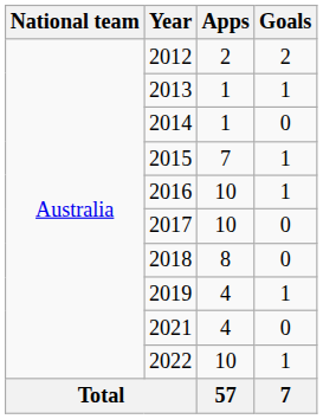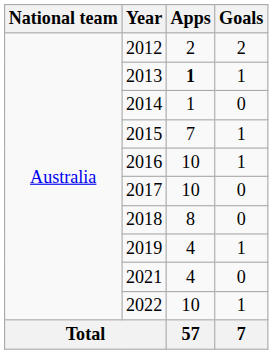2013 | Apps: normal -> bold
